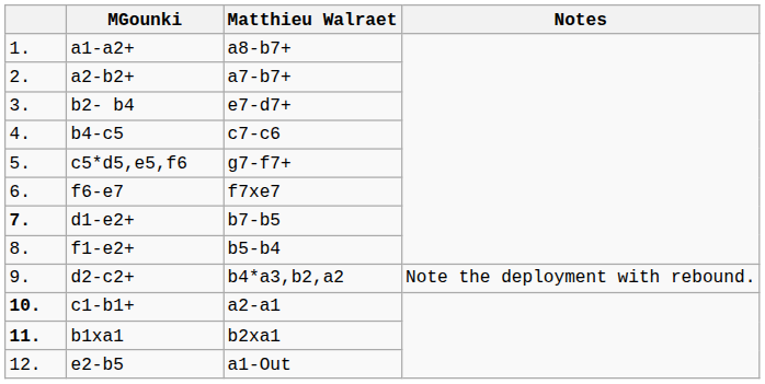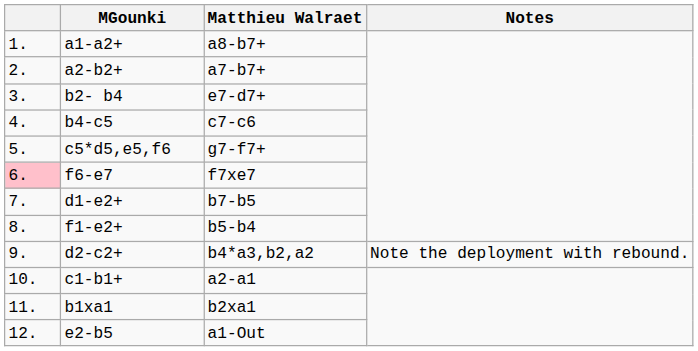f6-e7 | column 1: no background -> pink background
d1-e2+ | column 1: bold -> normal
c1-b1+ | column 1: bold -> normal
b1xa1 | column 1: bold -> normal
